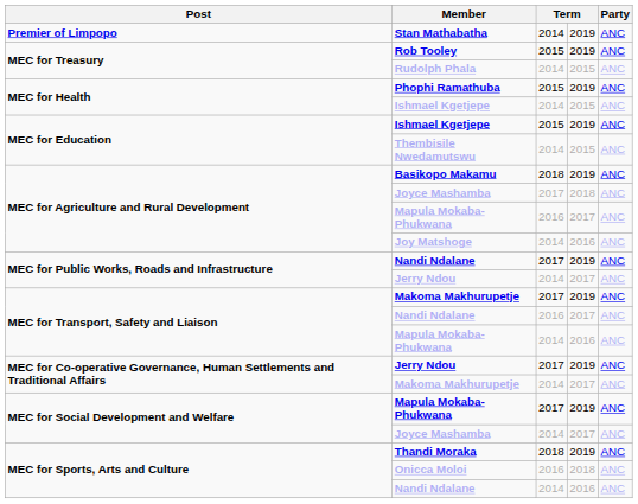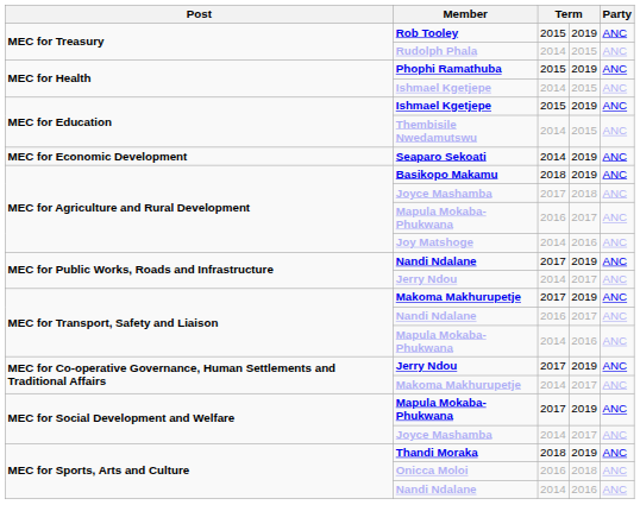- row: Premier of Limpopo | Stan Mathabatha | 2014 | 2019 | ANC
+ row: MEC for Economic Development | Seaparo Sekoati | 2014 | 2019 | ANC
